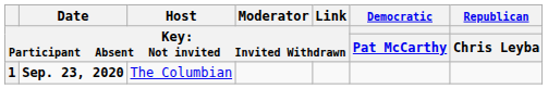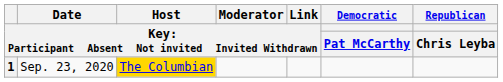1 | column 2: bold -> normal
1 | column 3: no background -> gold background
